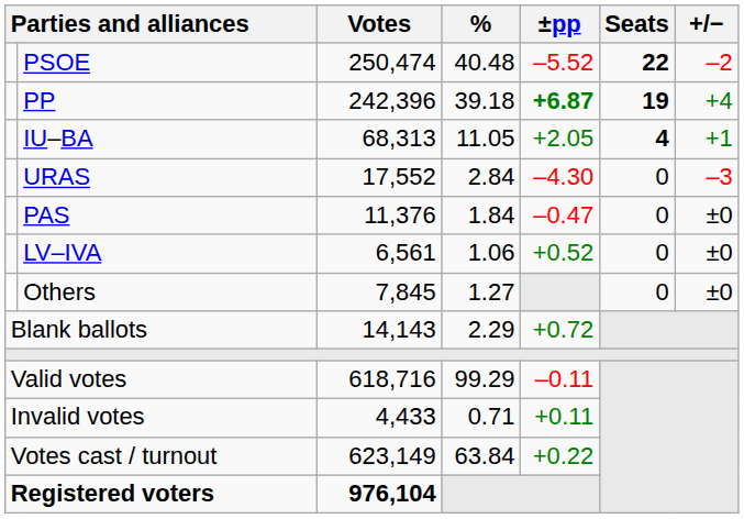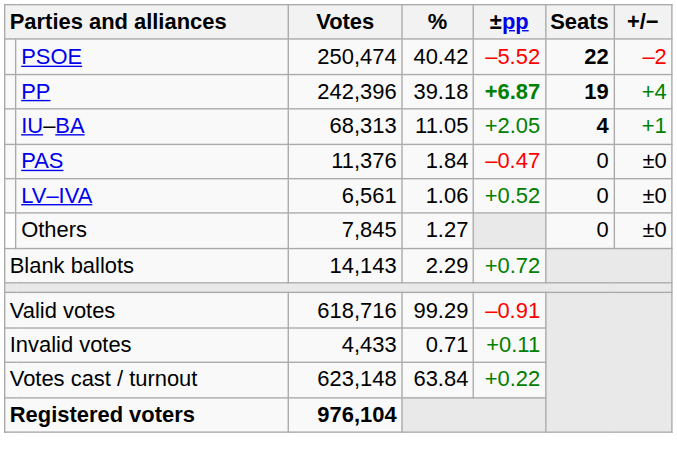PSOE | %: 40.48 -> 40.42
- row: URAS | 17,552 | 2.84 | –4.30 | 0 | –3
Valid votes | ±pp: –0.11 -> –0.91
Votes cast / turnout | Votes: 623,149 -> 623,148
